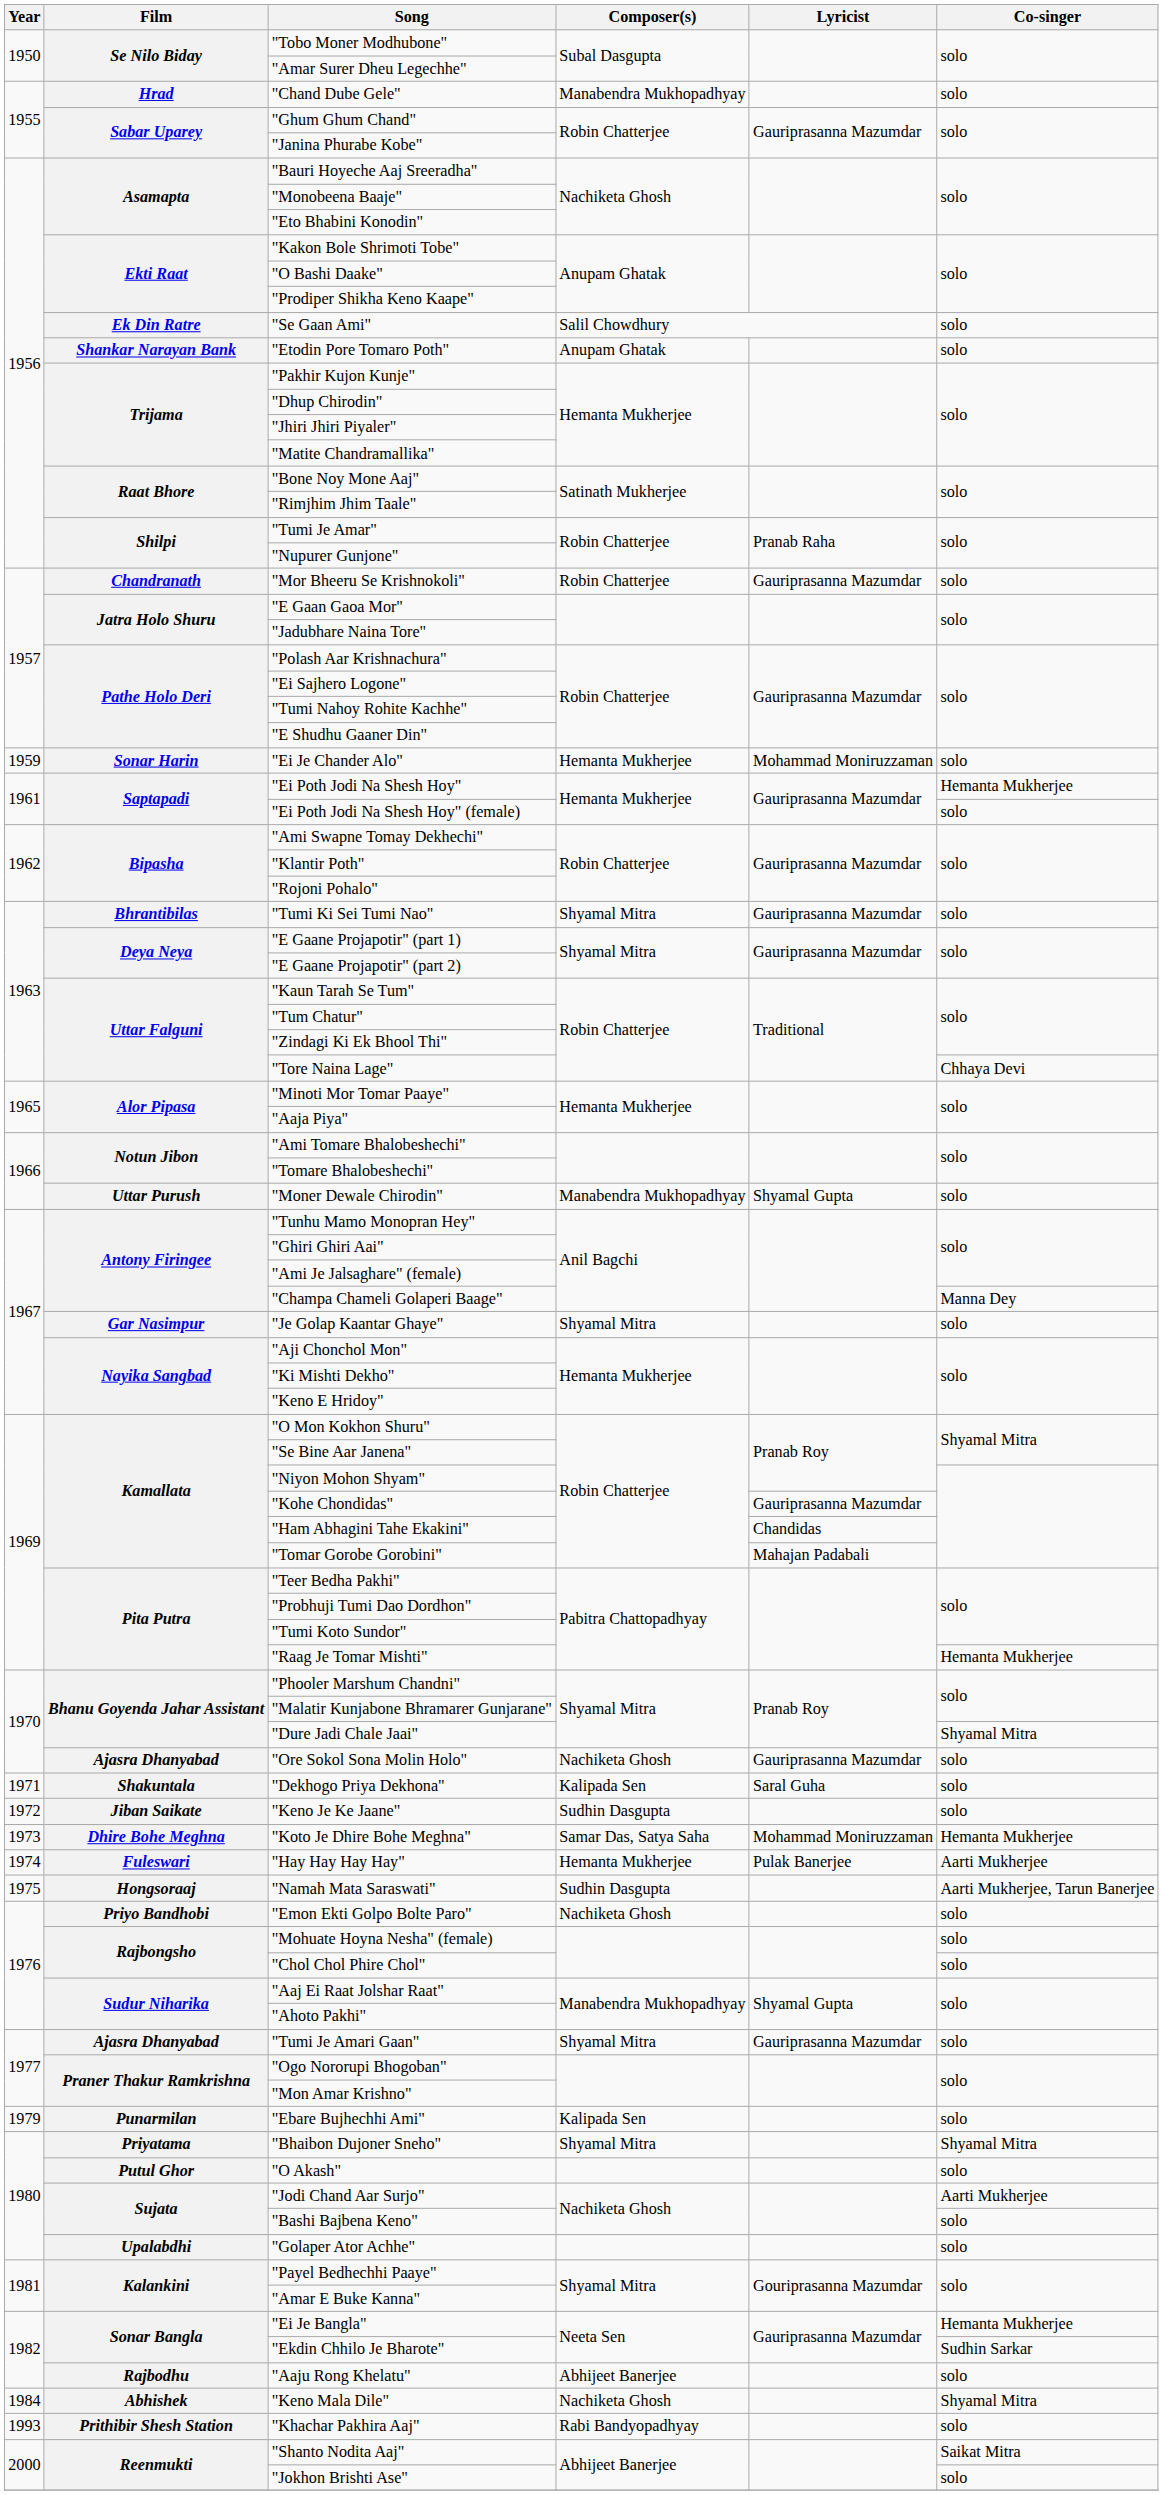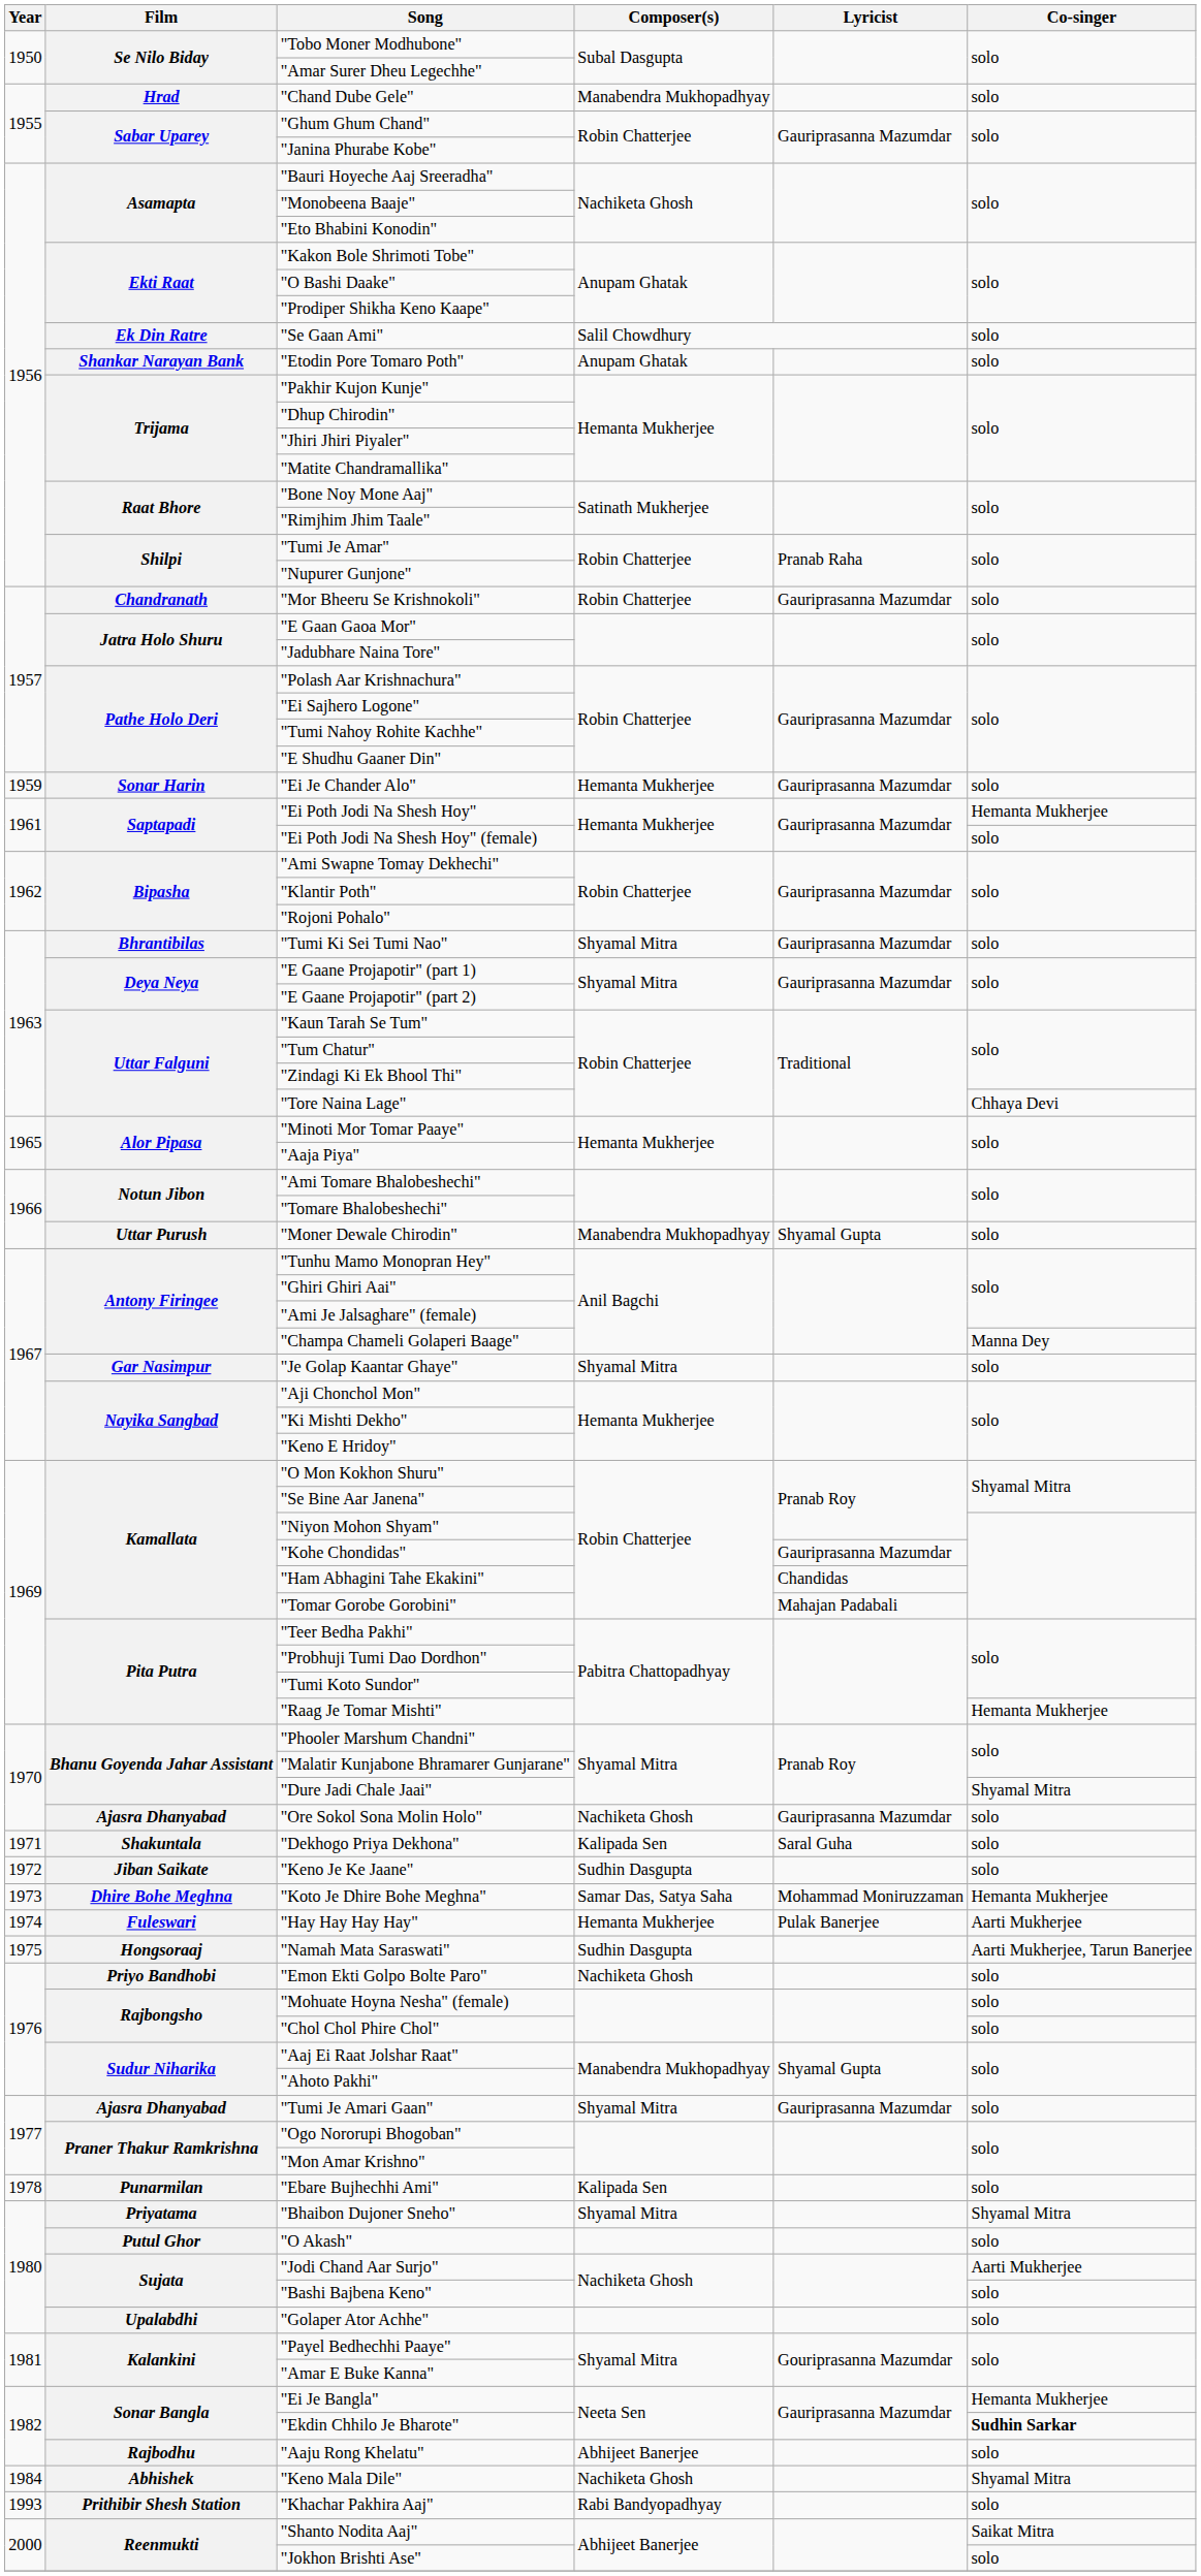"Ei Je Chander Alo" | Lyricist: Mohammad Moniruzzaman -> Gauriprasanna Mazumdar
"Ebare Bujhechhi Ami" | Year: 1979 -> 1978
"Ekdin Chhilo Je Bharote" | Co-singer: normal -> bold
